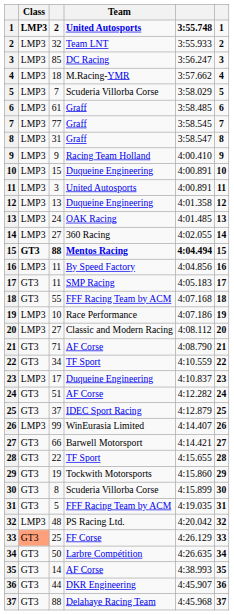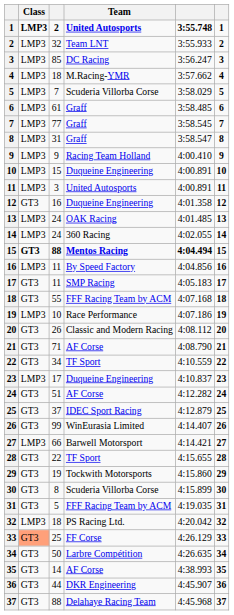row 13 | Class: LMP3 -> GT3
row 13 | column 3: 13 -> 16
row 15 | column 3: 27 -> 24
row 21 | Class: LMP3 -> GT3
row 21 | column 3: 27 -> 26
row 27 | Class: LMP3 -> GT3
row 28 | Class: GT3 -> LMP3
row 33 | column 3: 48 -> 18
